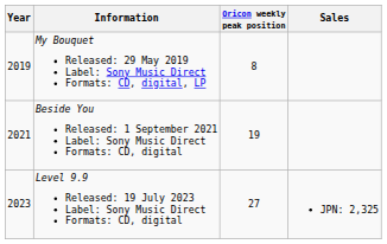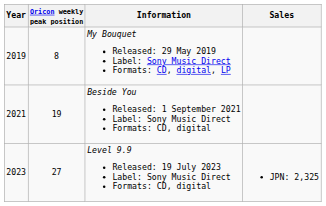columns swapped: Information <-> Oricon weekly peak position
